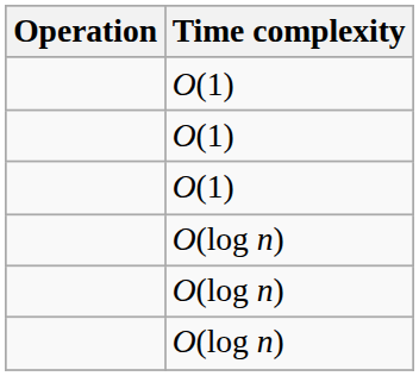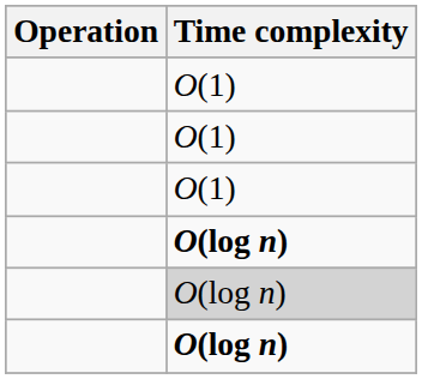row 5 | Time complexity: normal -> bold
row 6 | Time complexity: no background -> lightgrey background
row 7 | Time complexity: normal -> bold
